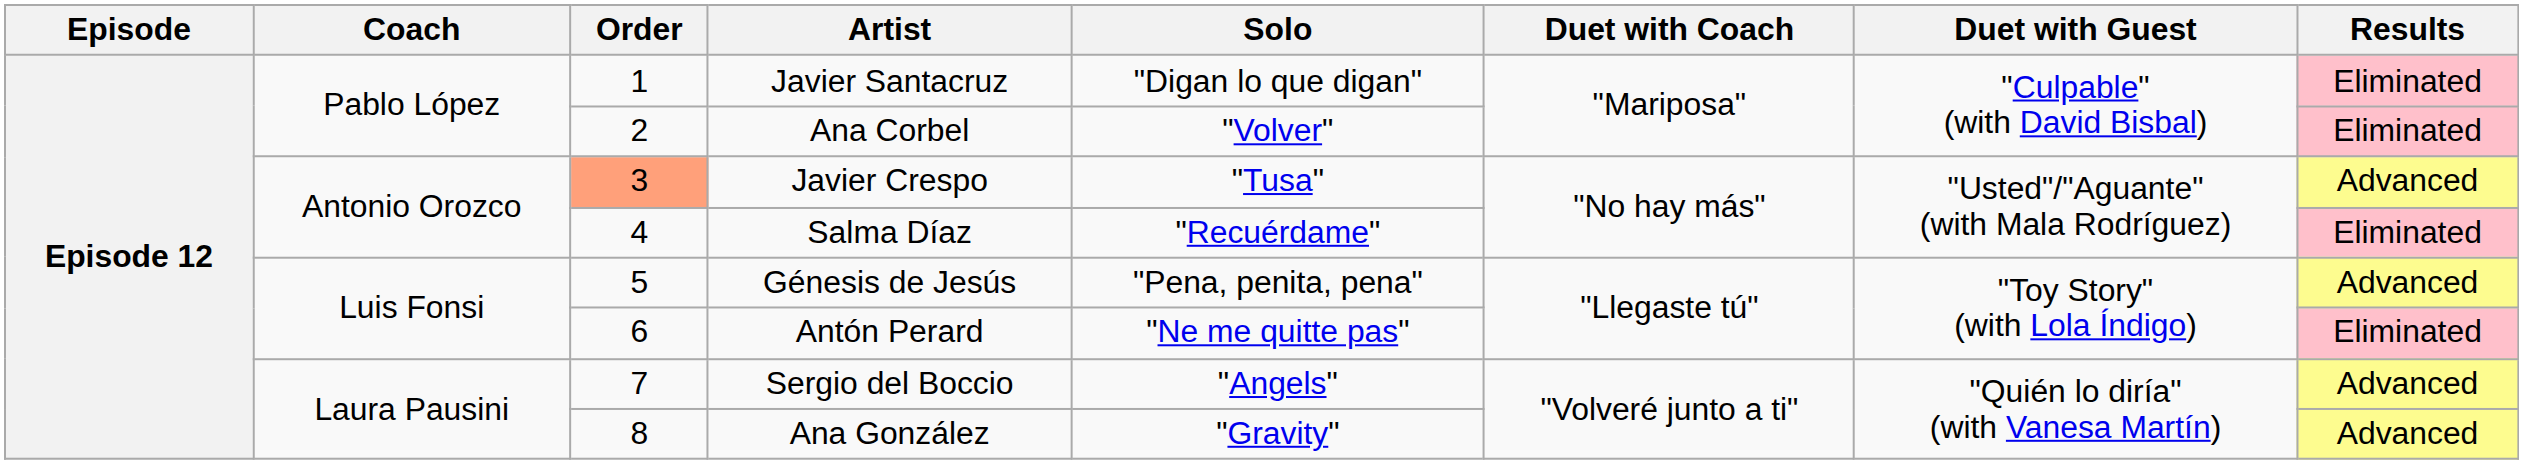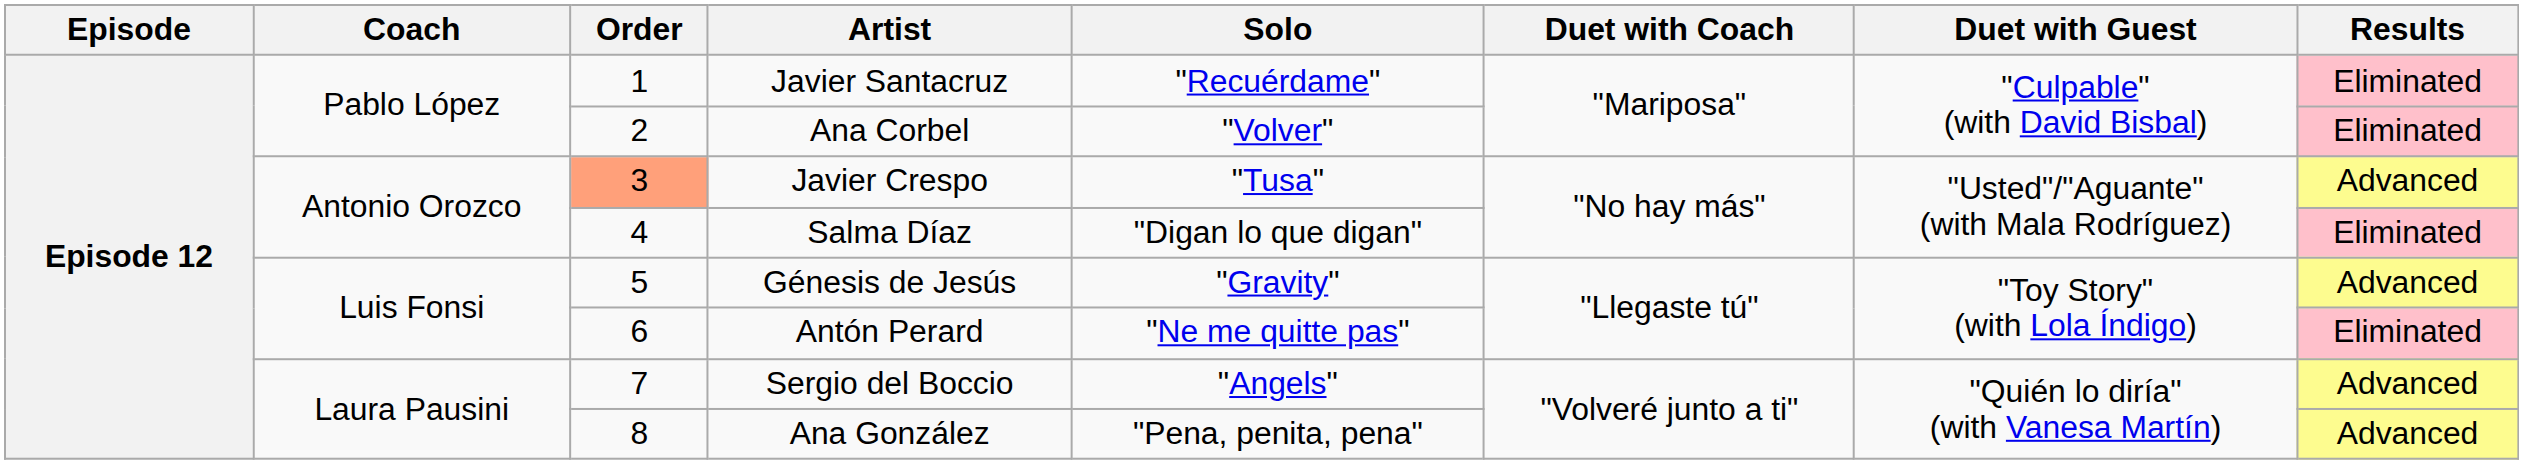Javier Santacruz | Solo: "Digan lo que digan" -> "Recuérdame"
Salma Díaz | Solo: "Recuérdame" -> "Digan lo que digan"
Génesis de Jesús | Solo: "Pena, penita, pena" -> "Gravity"
Ana González | Solo: "Gravity" -> "Pena, penita, pena"
